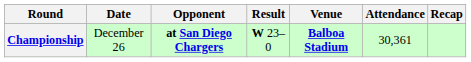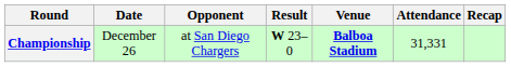Championship | Opponent: bold -> normal
Championship | Attendance: 30,361 -> 31,331
